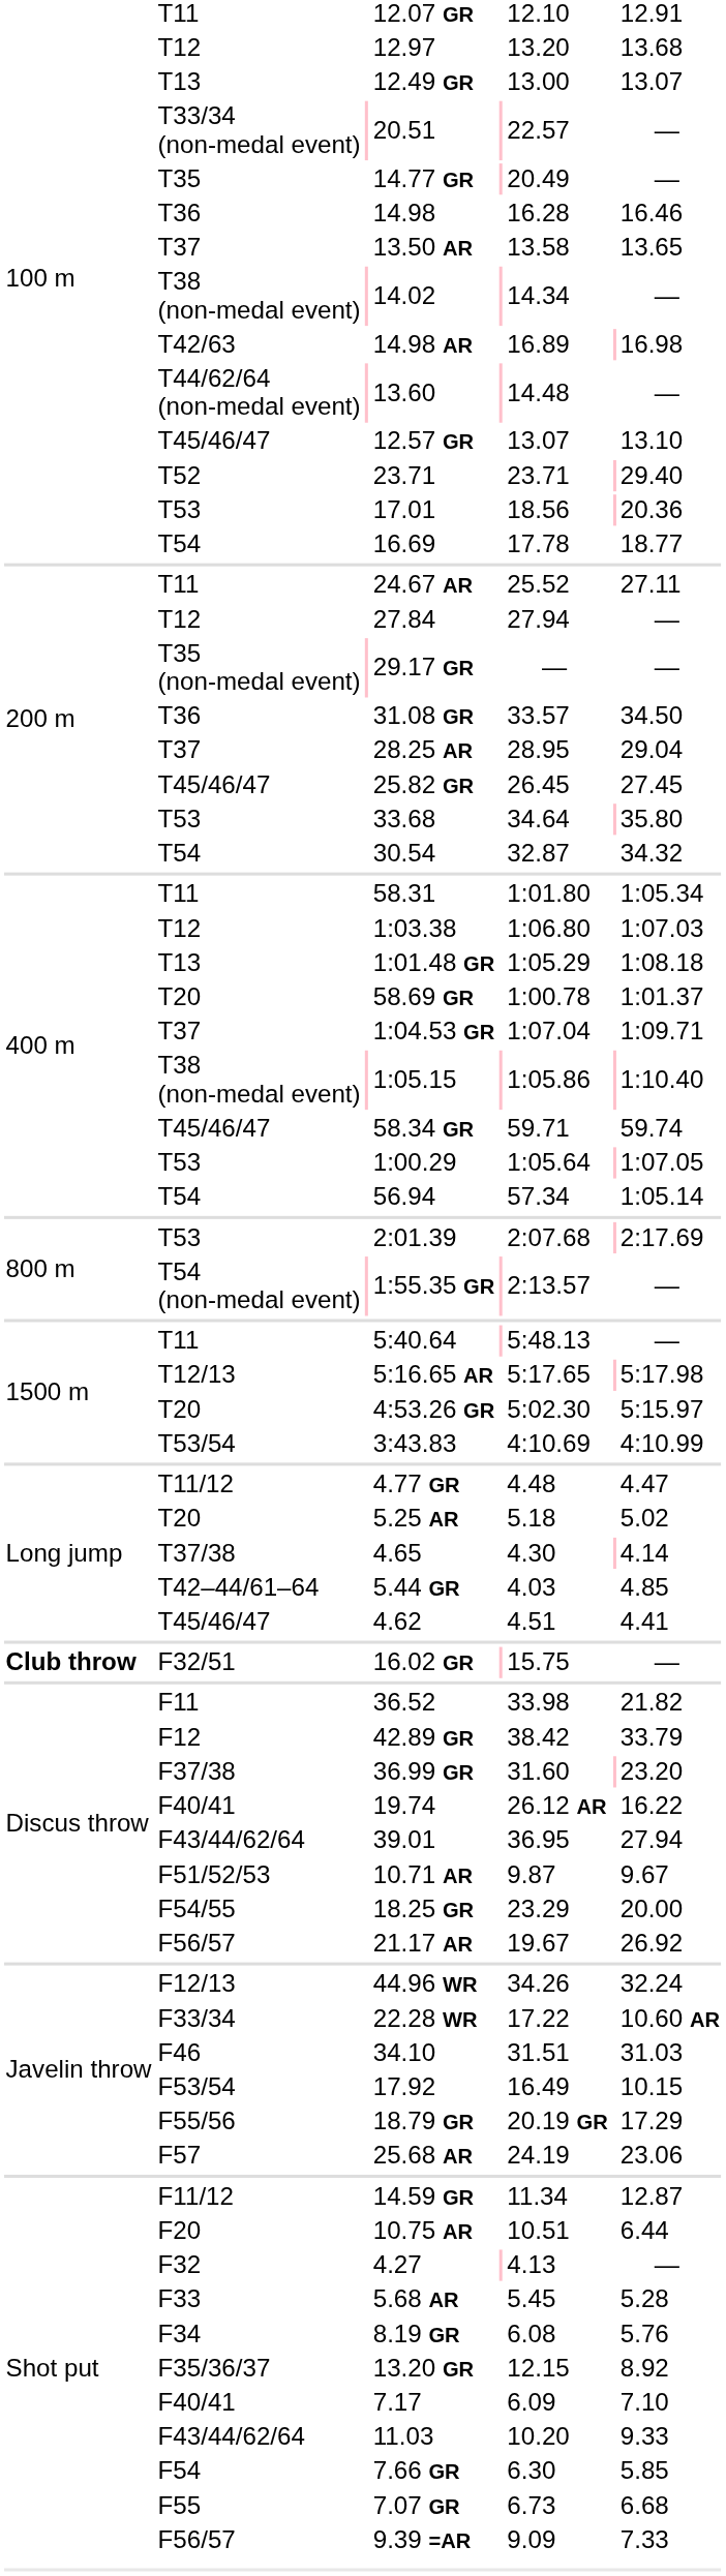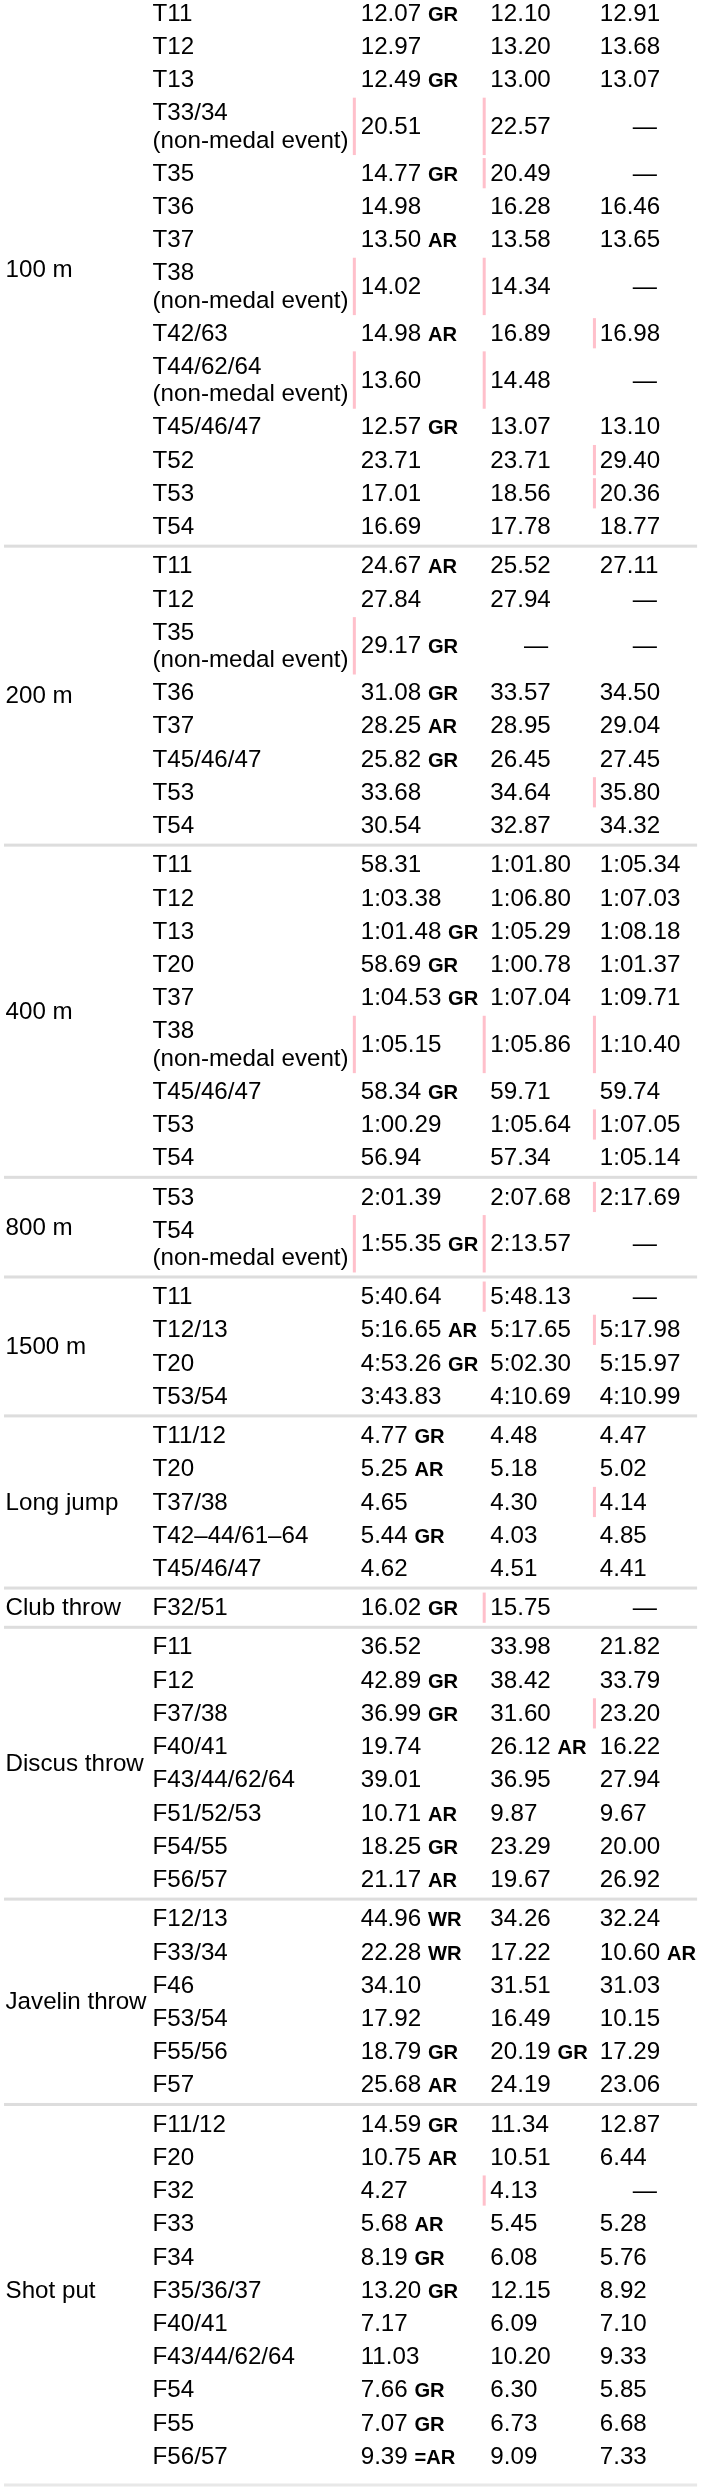16.02 GR | column 1: bold -> normal
